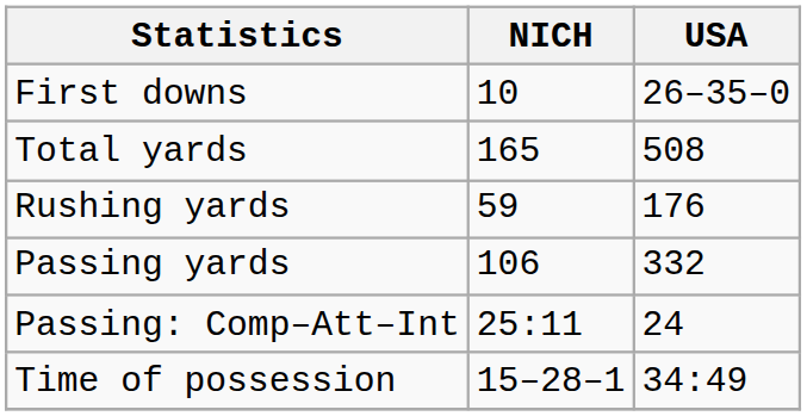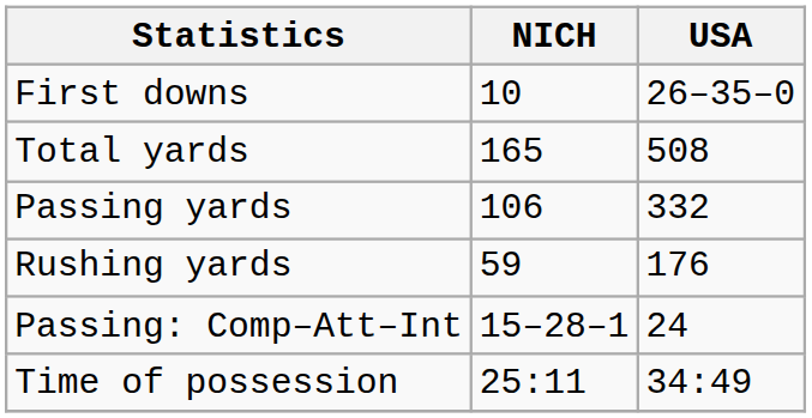rows swapped: Rushing yards <-> Passing yards
Passing: Comp–Att–Int | NICH: 25:11 -> 15–28–1
Time of possession | NICH: 15–28–1 -> 25:11
